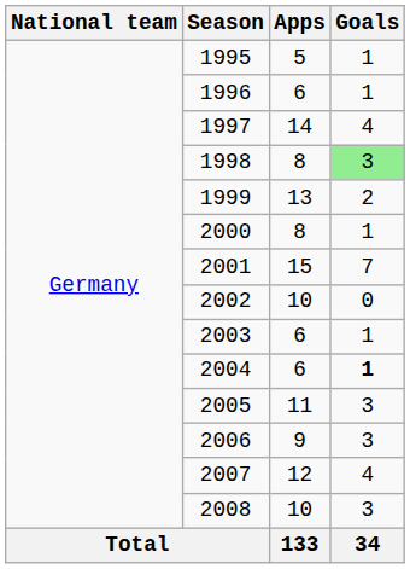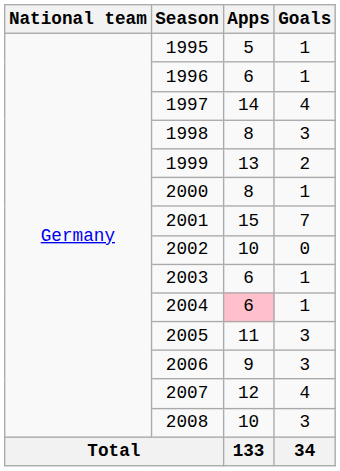1998 | Goals: lightgreen background -> no background
2004 | Apps: no background -> pink background
2004 | Goals: bold -> normal
